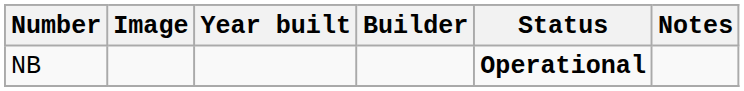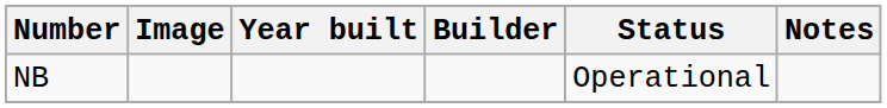NB | Status: bold -> normal
